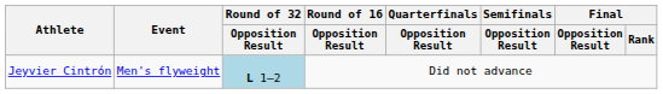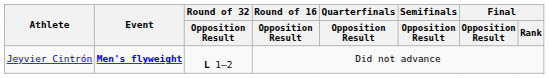Jeyvier Cintrón | Event: normal -> bold
Jeyvier Cintrón | Round of 32 / Opposition Result: lightblue background -> no background
